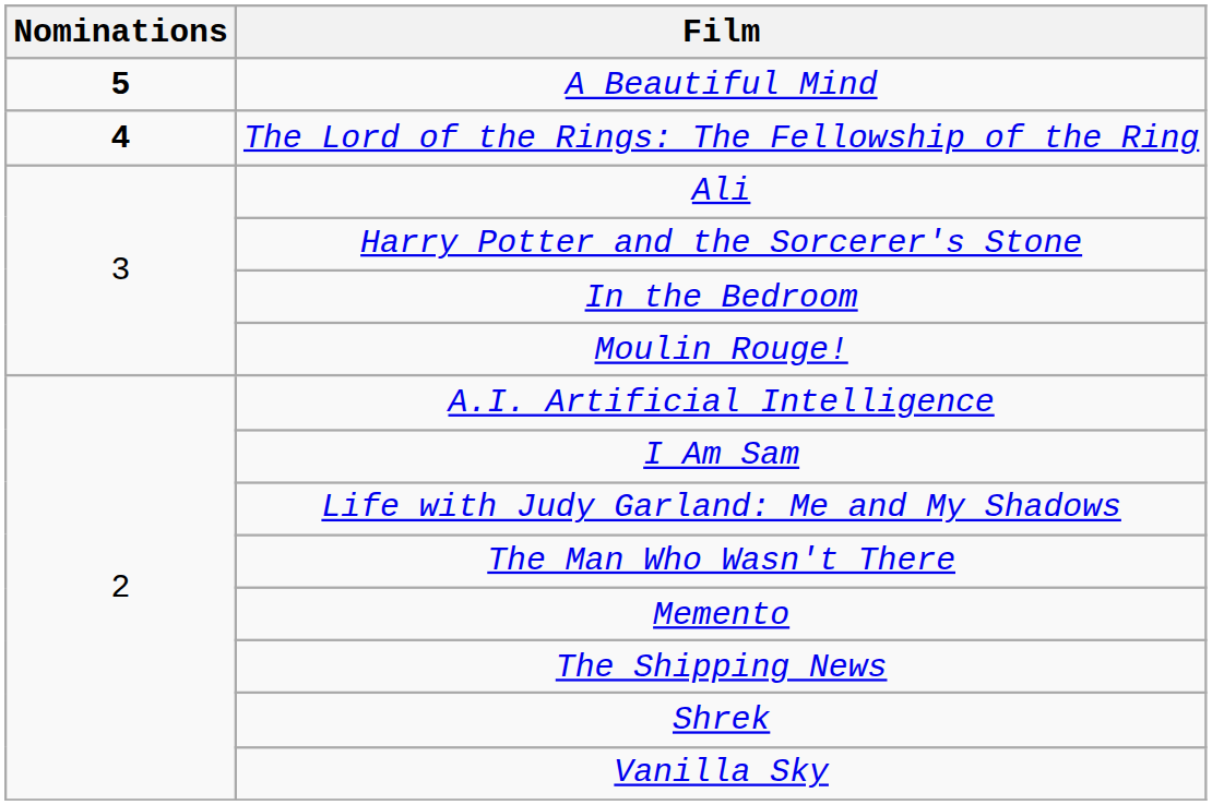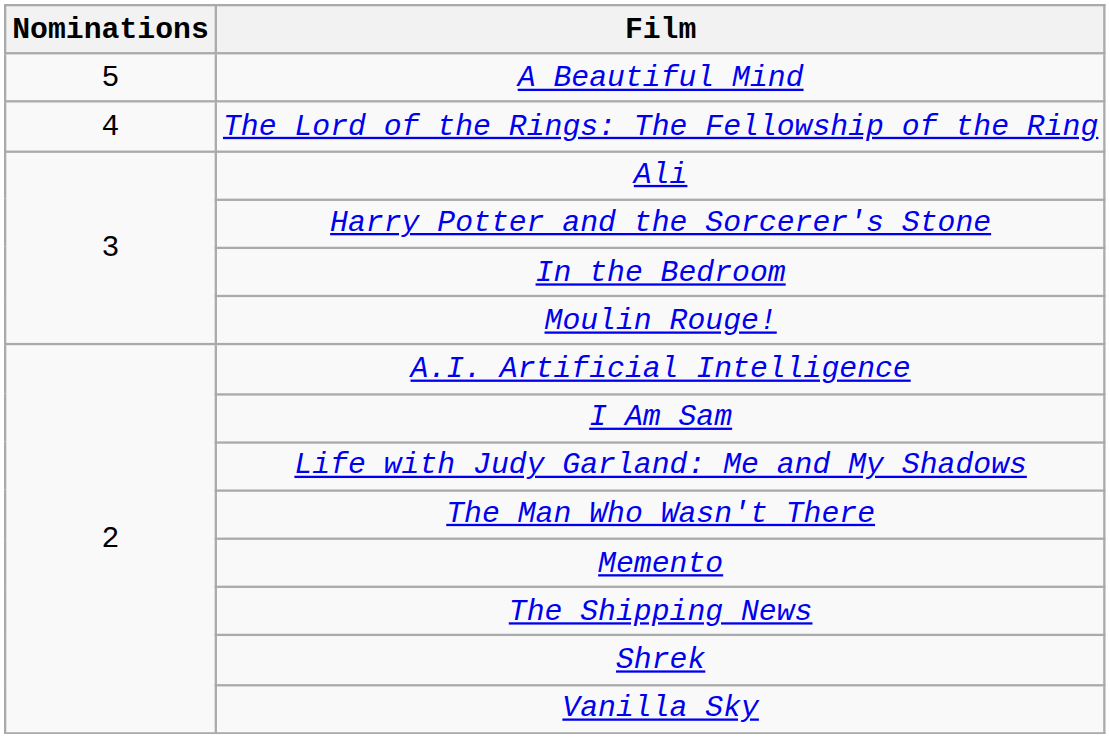A Beautiful Mind | Nominations: bold -> normal
The Lord of the Rings: The Fellowship of the Ring | Nominations: bold -> normal
